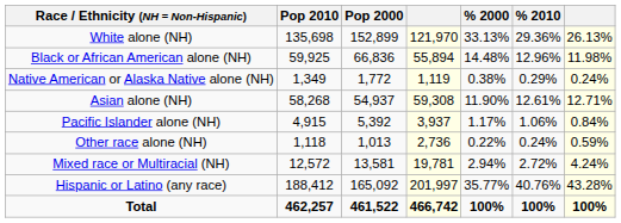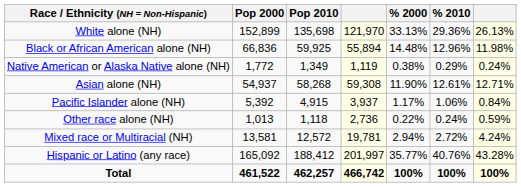columns swapped: Pop 2000 <-> Pop 2010
